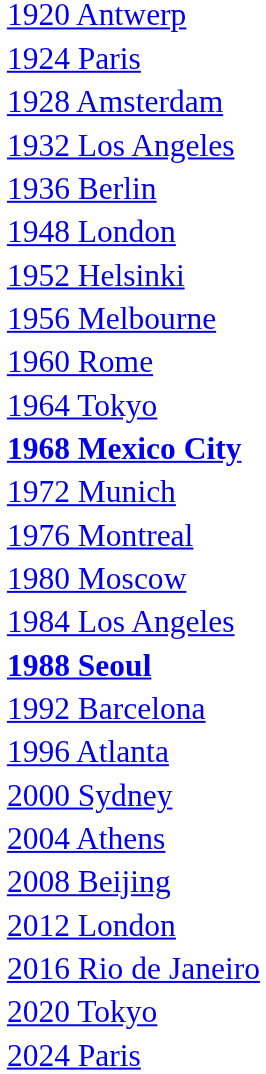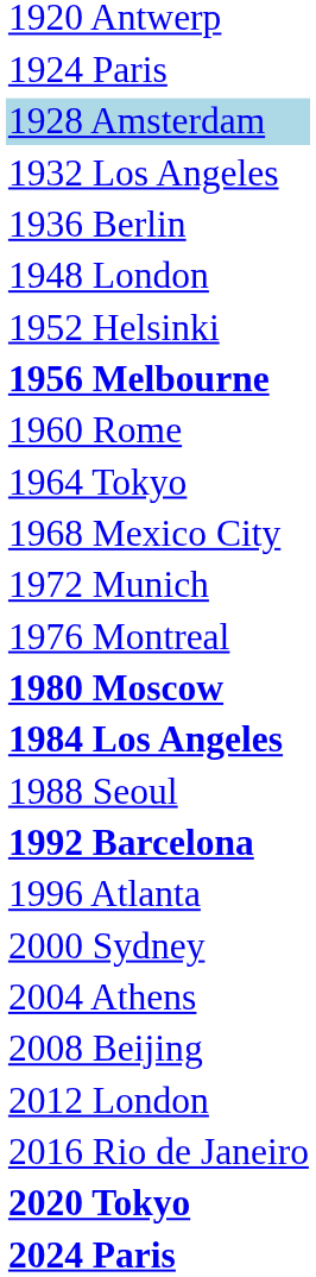1928 Amsterdam | column 1: no background -> lightblue background
1956 Melbourne | column 1: normal -> bold
1968 Mexico City | column 1: bold -> normal
1980 Moscow | column 1: normal -> bold
1984 Los Angeles | column 1: normal -> bold
1988 Seoul | column 1: bold -> normal
1992 Barcelona | column 1: normal -> bold
2020 Tokyo | column 1: normal -> bold
2024 Paris | column 1: normal -> bold
